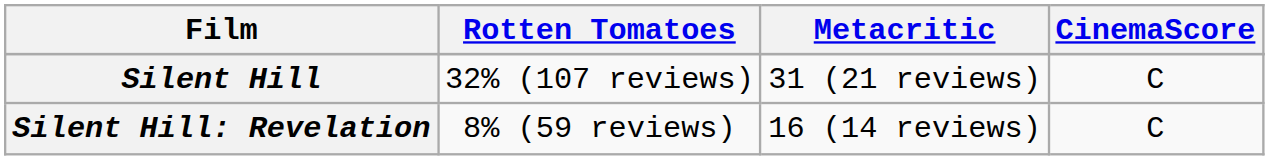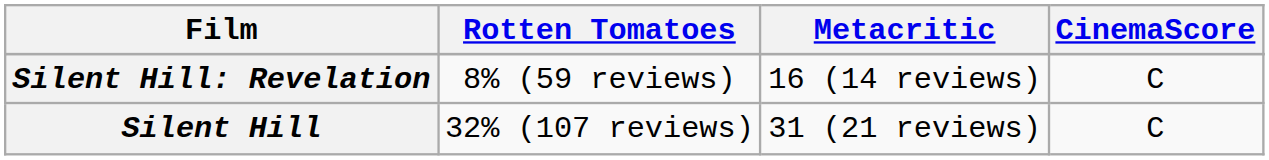rows swapped: Silent Hill <-> Silent Hill: Revelation
